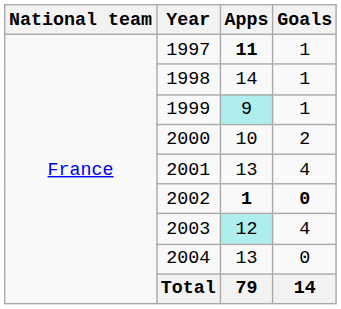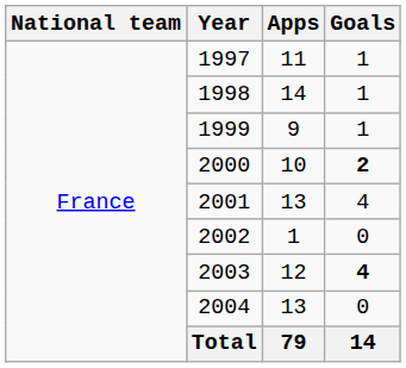1997 | Apps: bold -> normal
1999 | Apps: paleturquoise background -> no background
2000 | Goals: normal -> bold
2002 | Apps: bold -> normal
2002 | Goals: bold -> normal
2003 | Apps: paleturquoise background -> no background
2003 | Goals: normal -> bold
